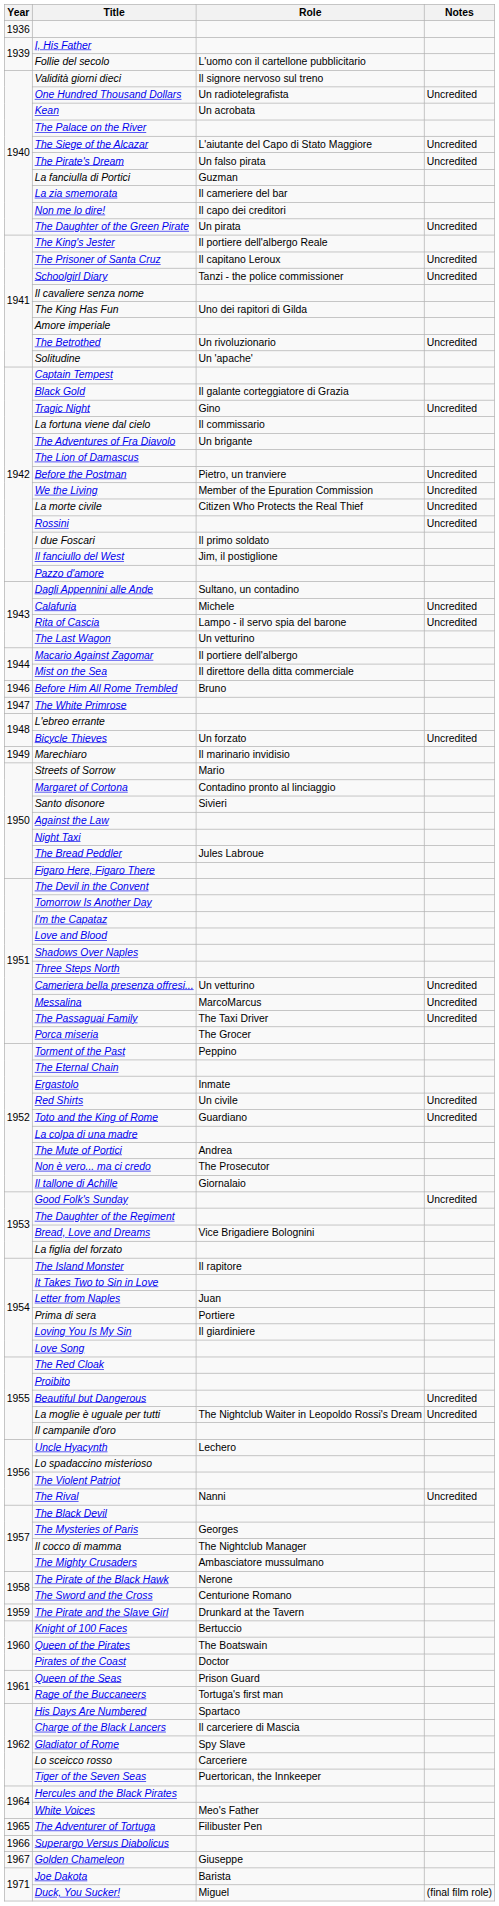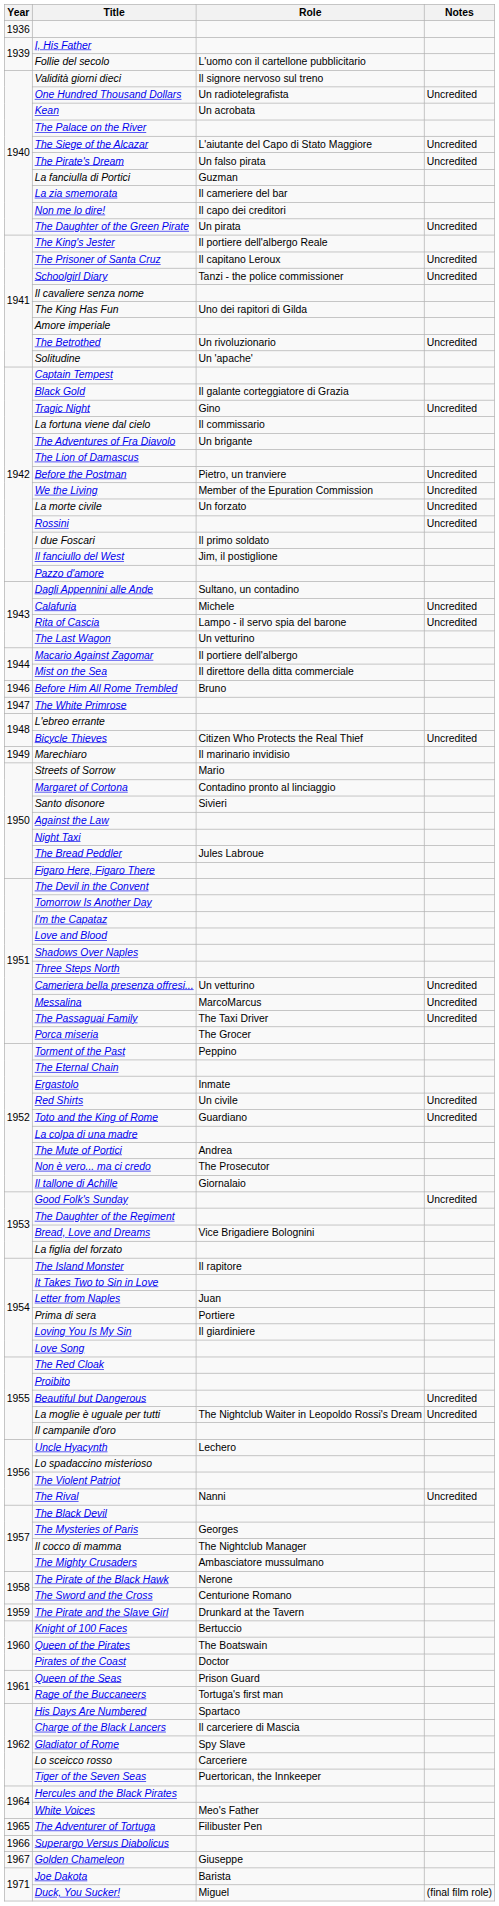La morte civile | Role: Citizen Who Protects the Real Thief -> Un forzato
Bicycle Thieves | Role: Un forzato -> Citizen Who Protects the Real Thief
